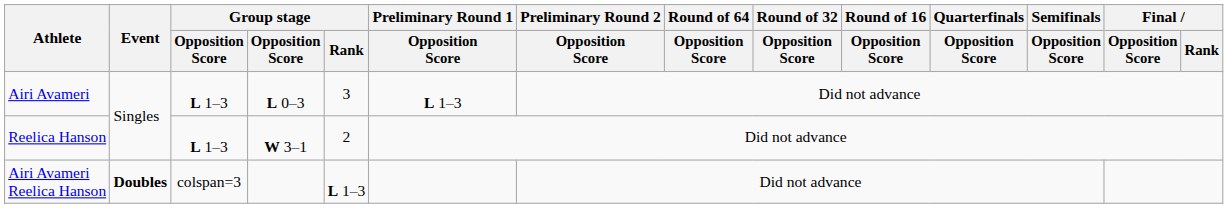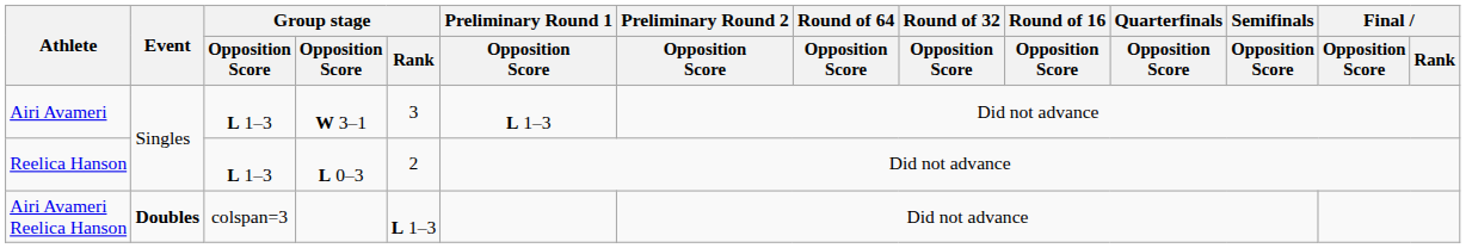Airi Avameri | column 4: L 0–3 -> W 3–1
Reelica Hanson | column 4: W 3–1 -> L 0–3
